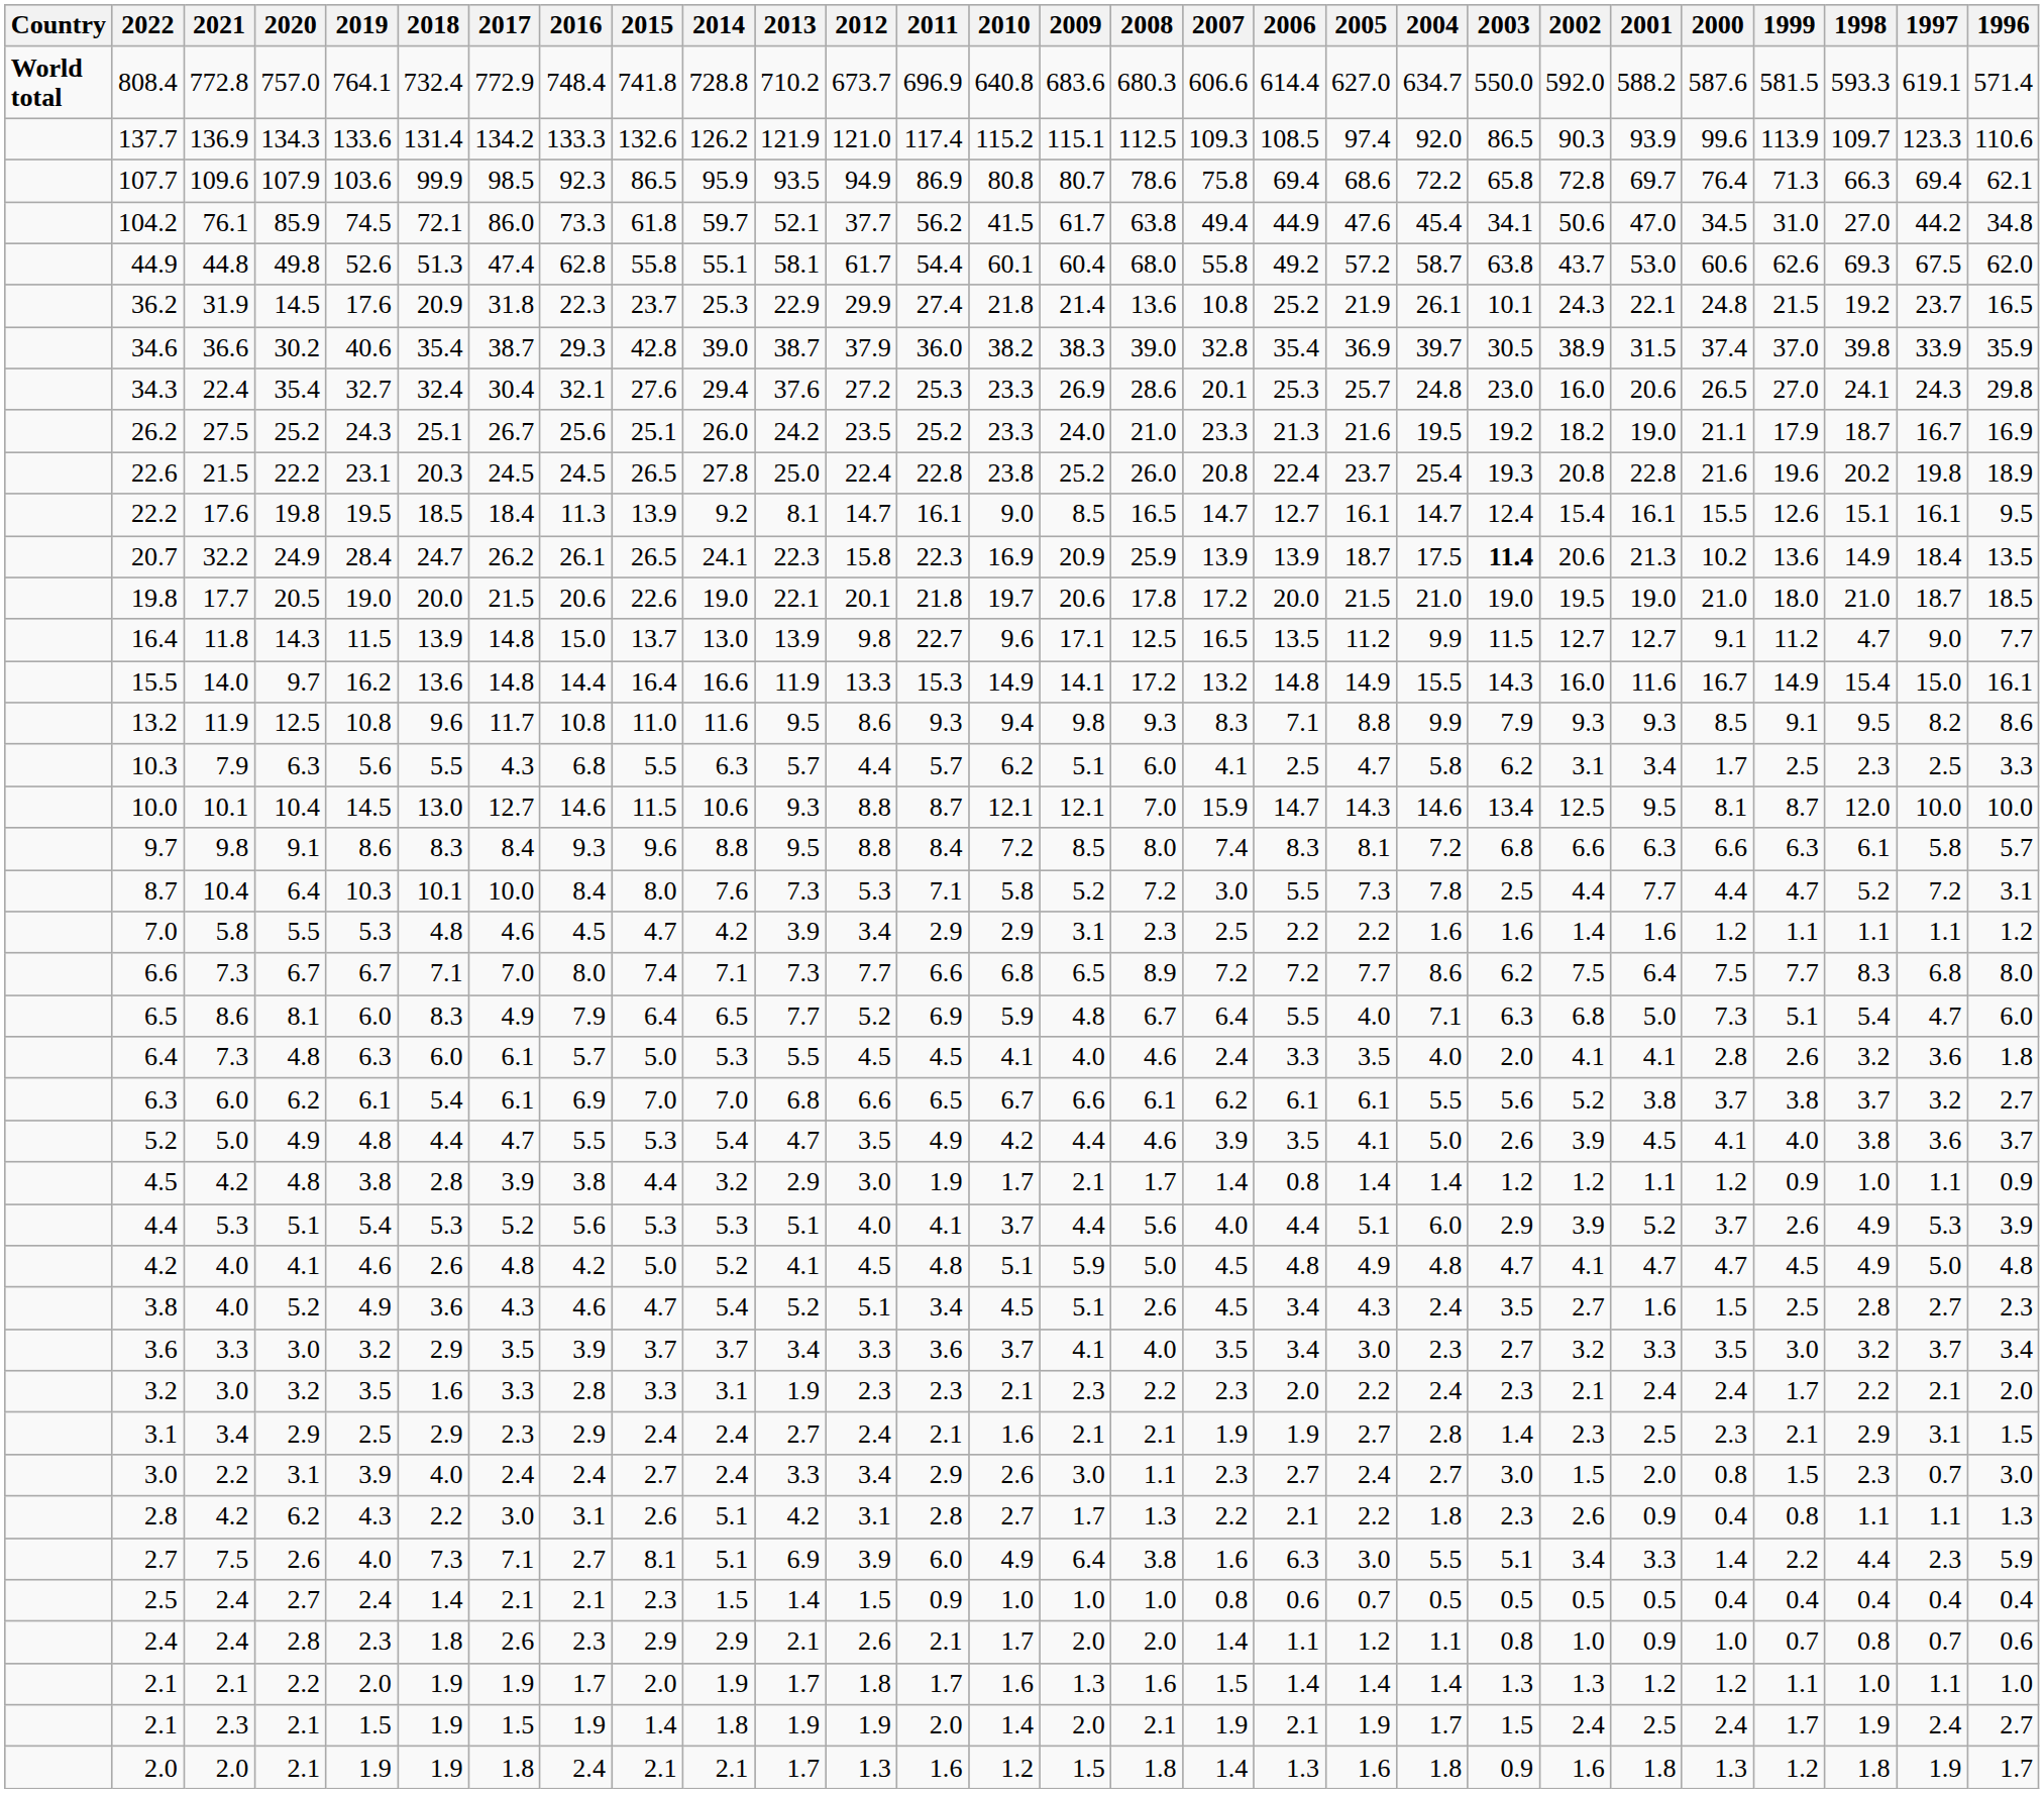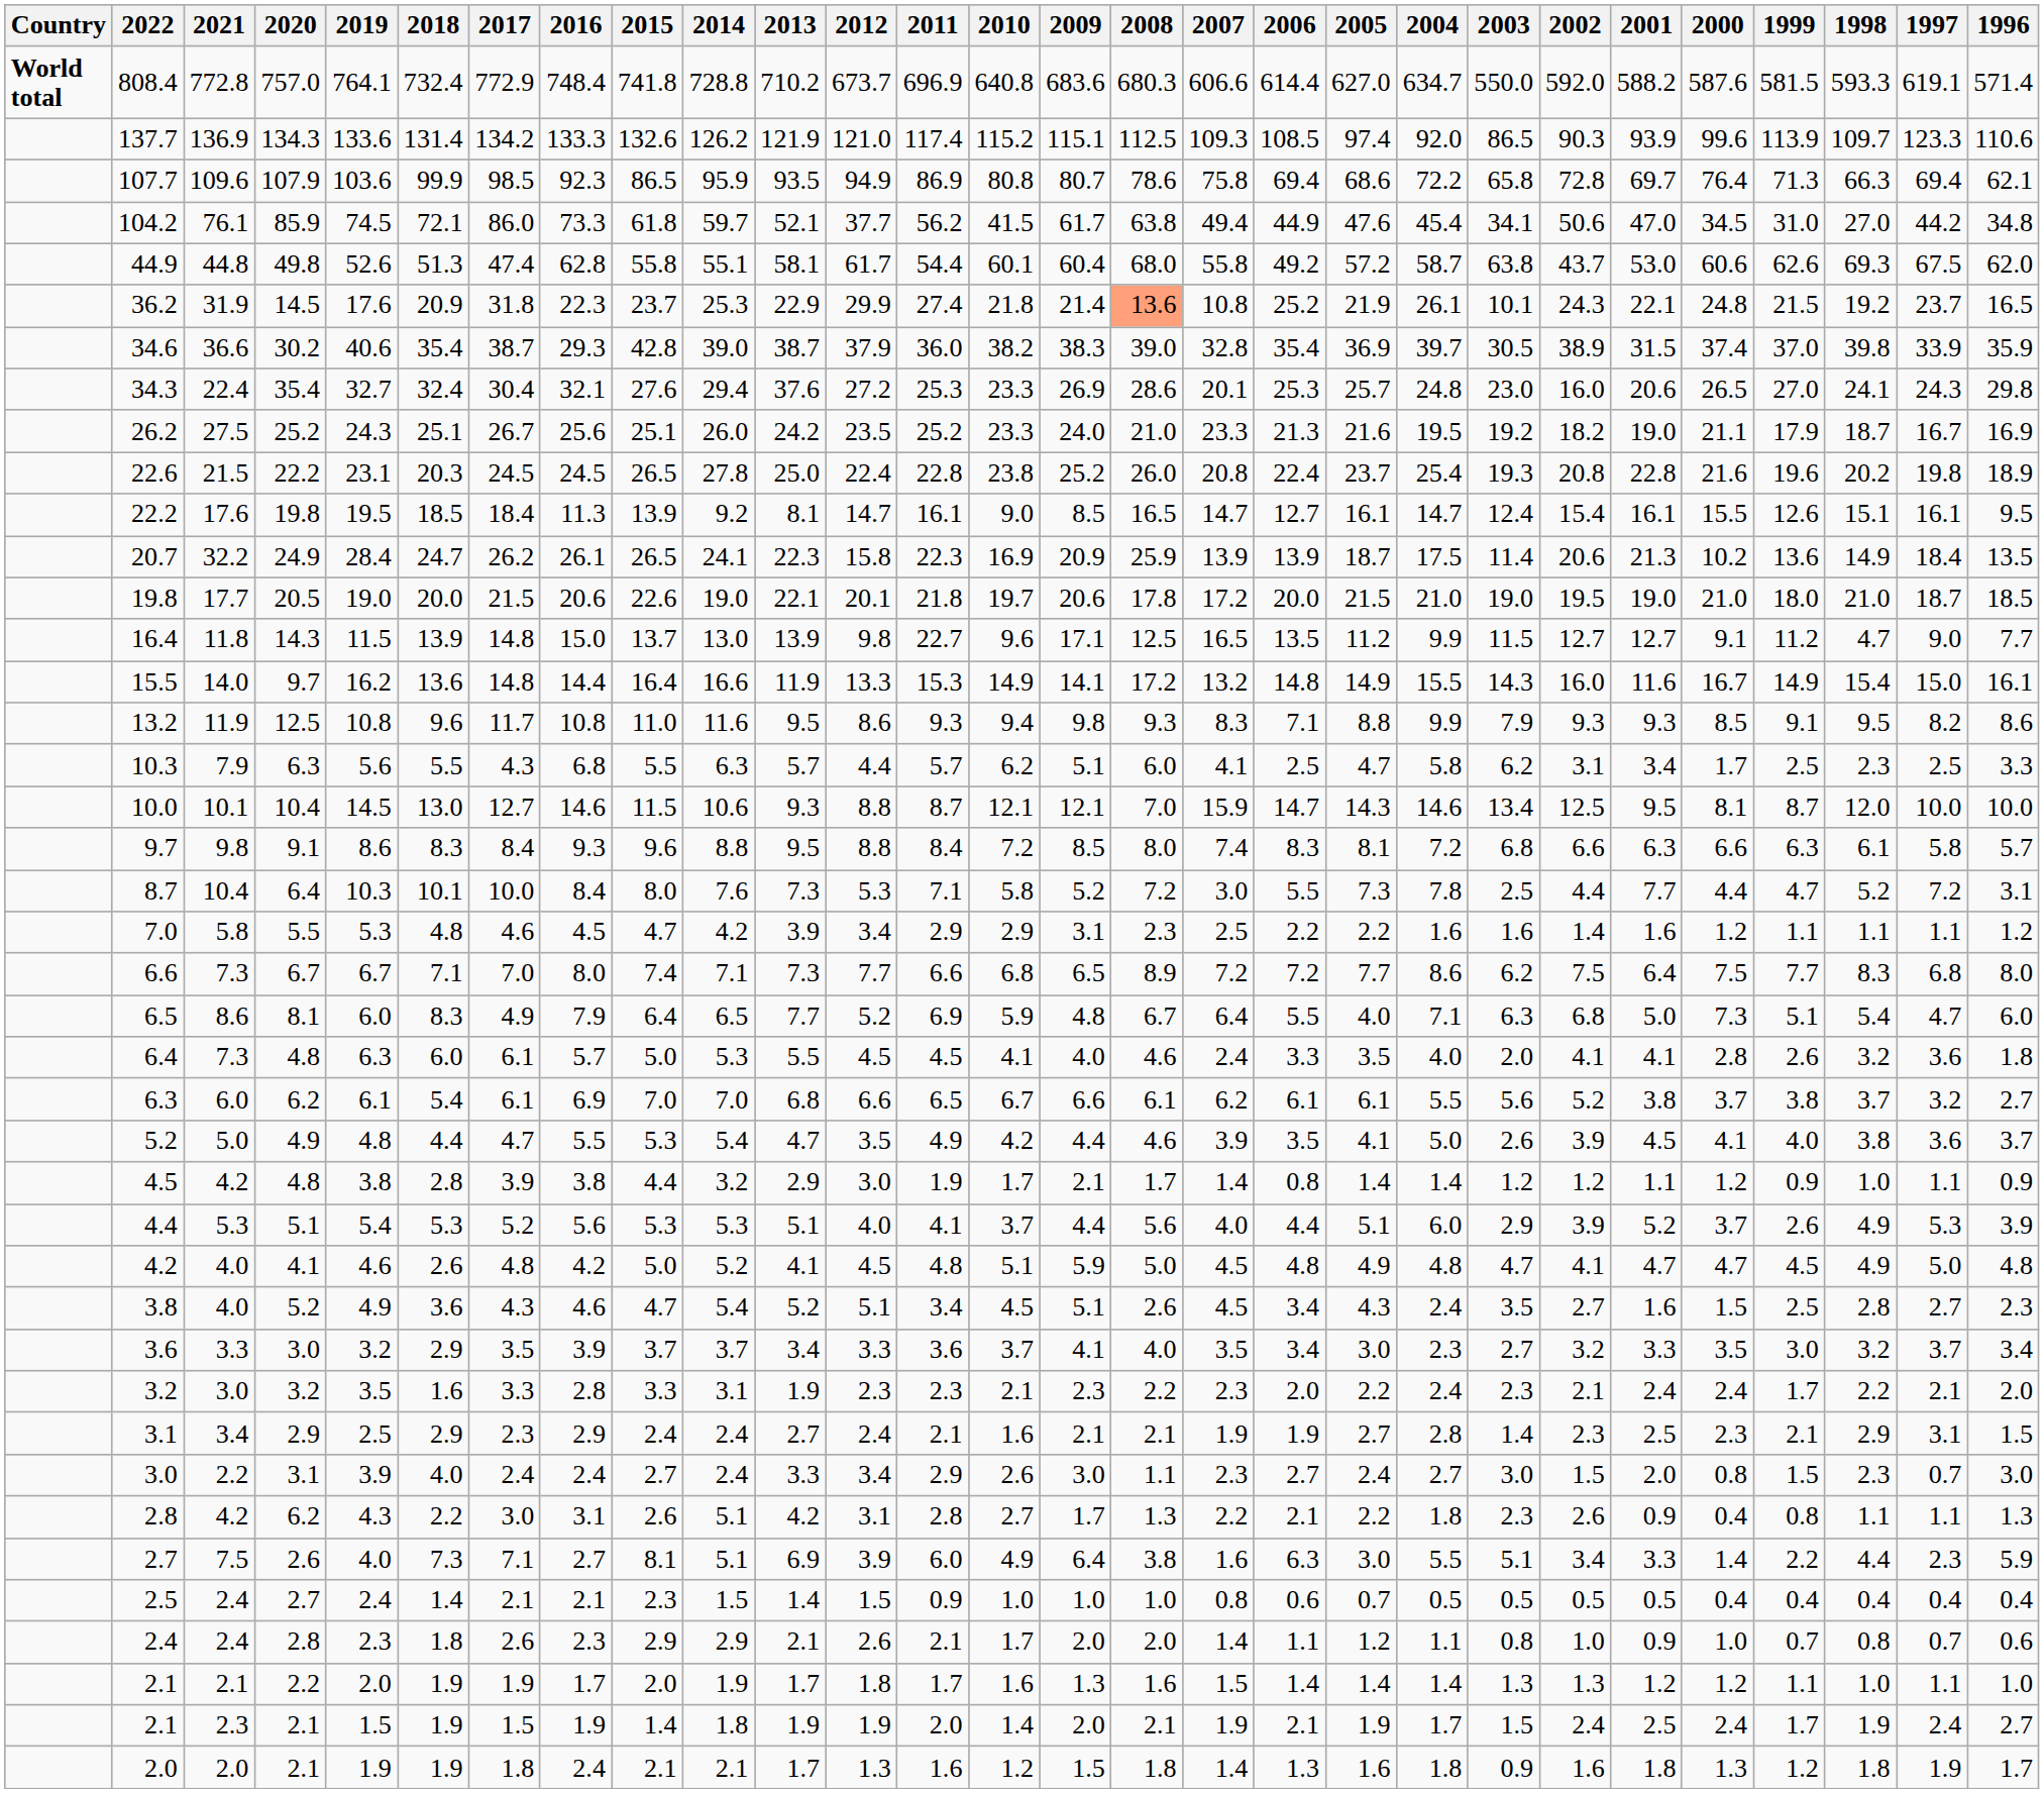36.2 | 2008: no background -> lightsalmon background
20.7 | 2003: bold -> normal
